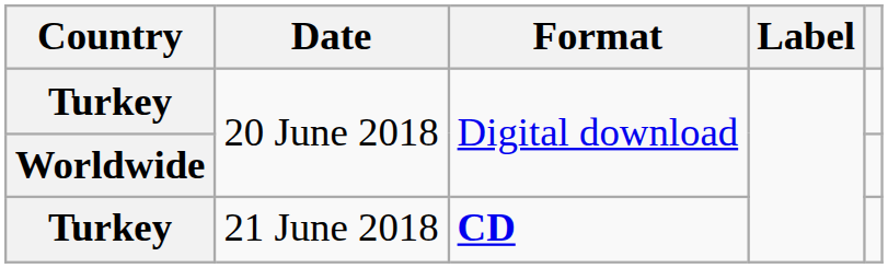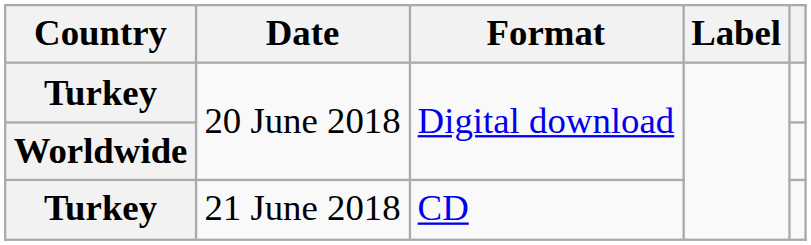Turkey / 21 June 2018 | Format: bold -> normal
